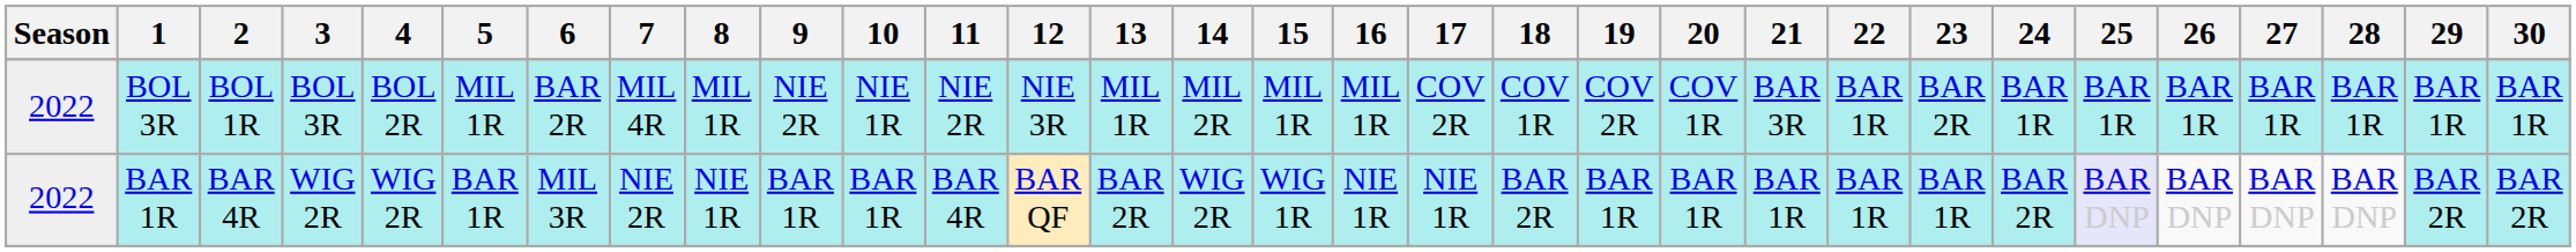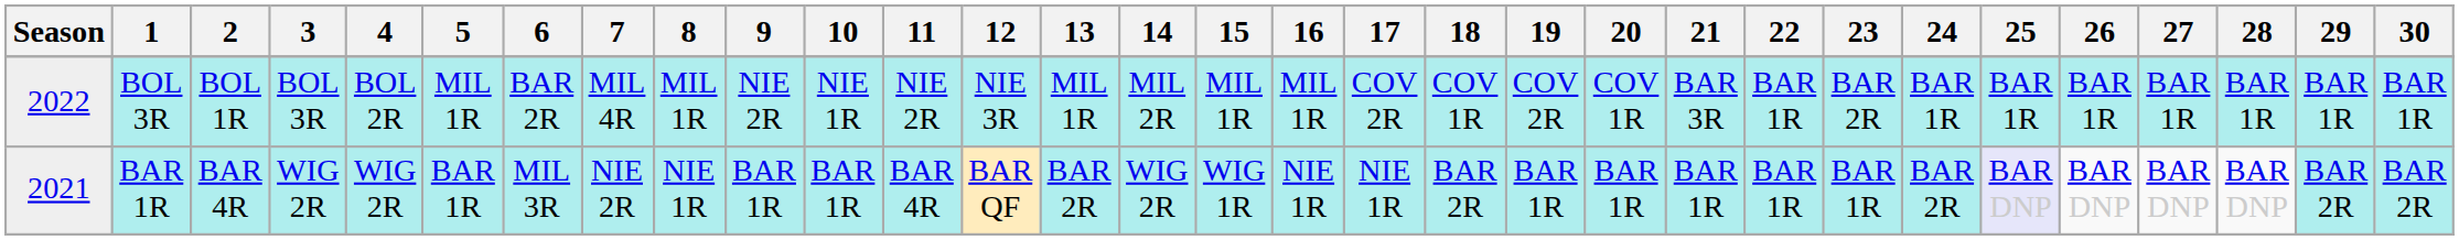row 3 | Season: 2022 -> 2021
